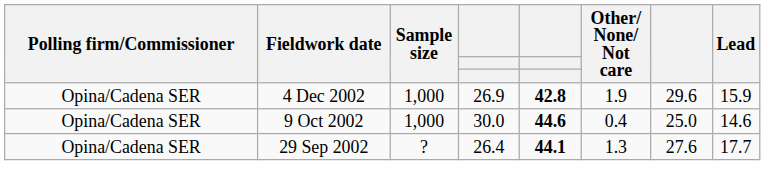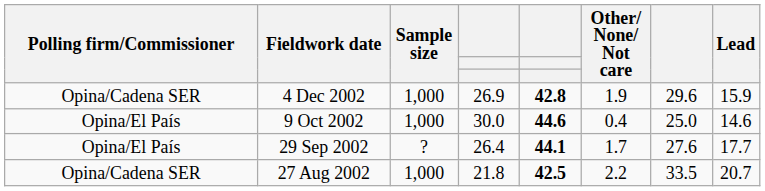9 Oct 2002 | Polling firm/Commissioner: Opina/Cadena SER -> Opina/El País
29 Sep 2002 | Polling firm/Commissioner: Opina/Cadena SER -> Opina/El País
29 Sep 2002 | Other/ None/ Not care: 1.3 -> 1.7
+ row: Opina/Cadena SER | 27 Aug 2002 | 1,000 | 21.8 | 42.5 | 2.2 | 33.5 | 20.7
